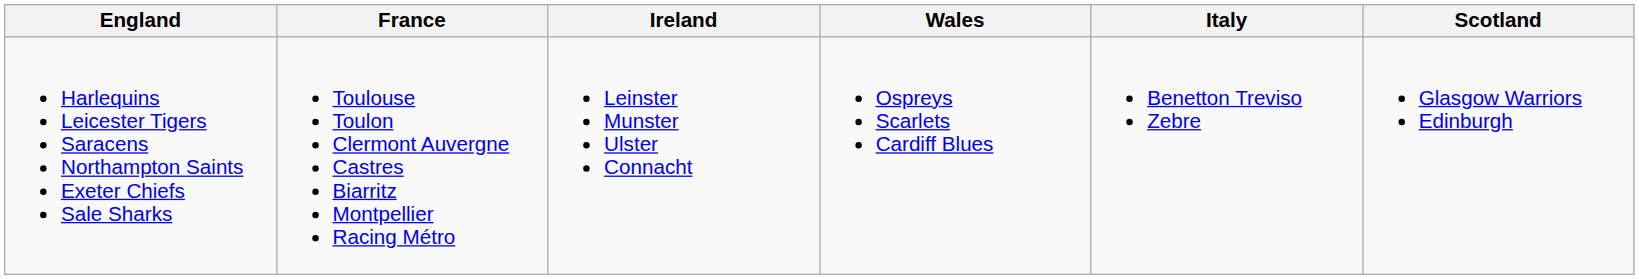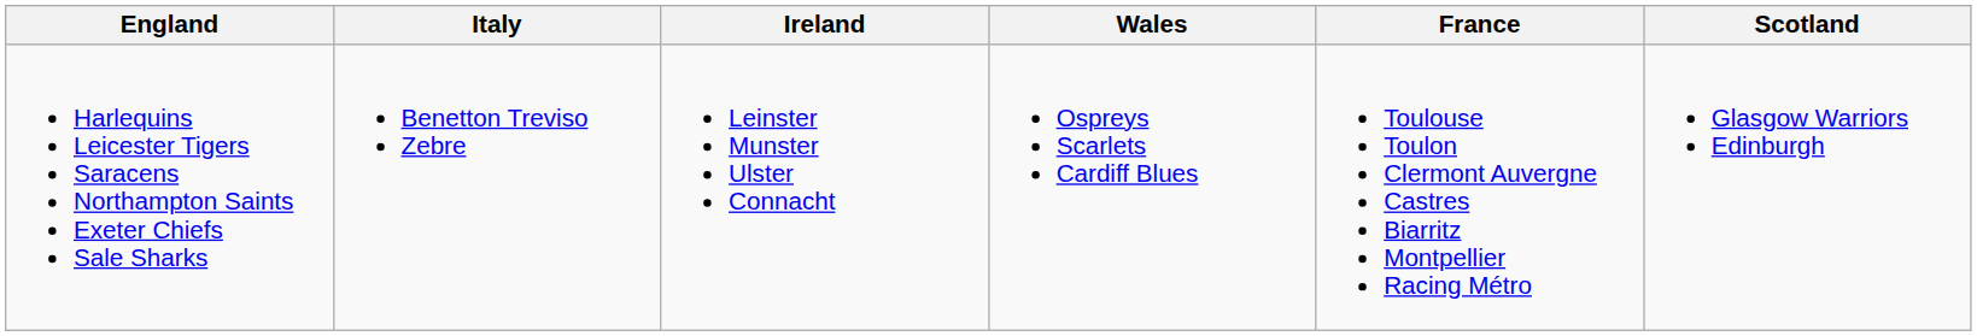columns swapped: France <-> Italy
